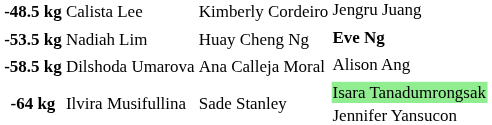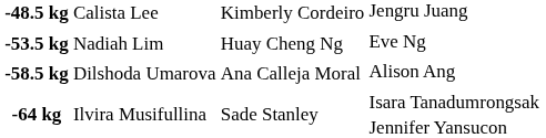Eve Ng | column 4: bold -> normal
Isara Tanadumrongsak | column 4: lightgreen background -> no background
